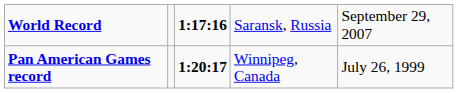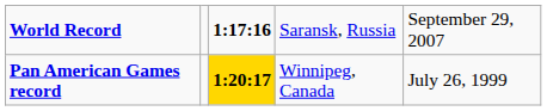Pan American Games record | column 3: no background -> gold background
